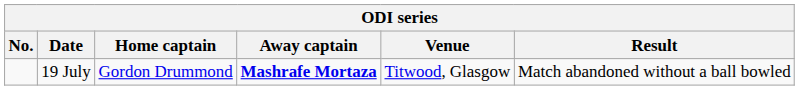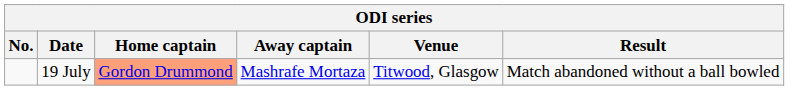19 July | Home captain: no background -> lightsalmon background
19 July | Away captain: bold -> normal
